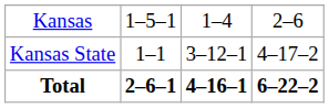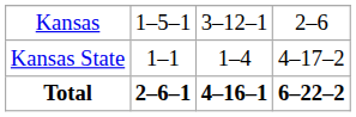Kansas | column 3: 1–4 -> 3–12–1
Kansas State | column 3: 3–12–1 -> 1–4
